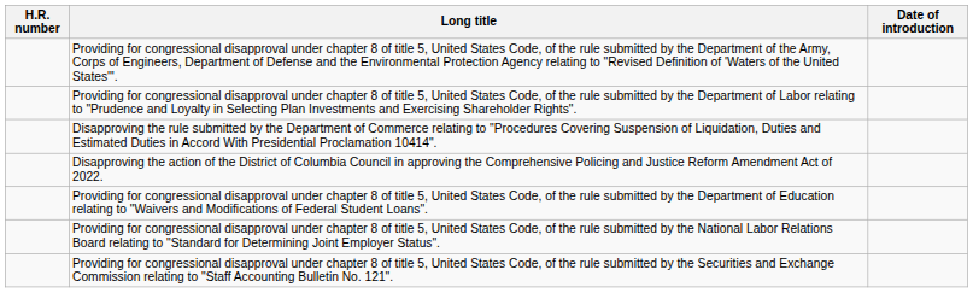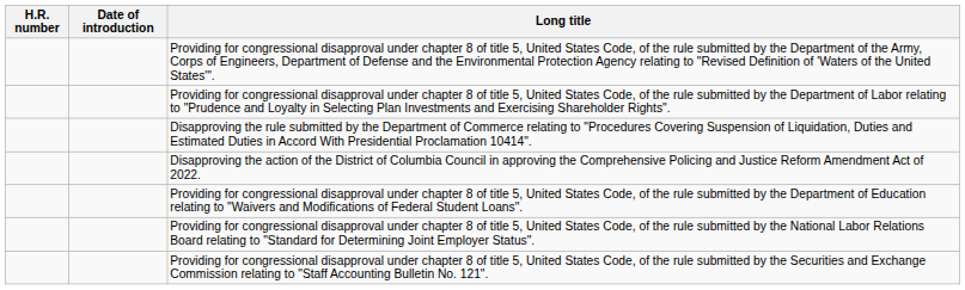columns swapped: Date of introduction <-> Long title
